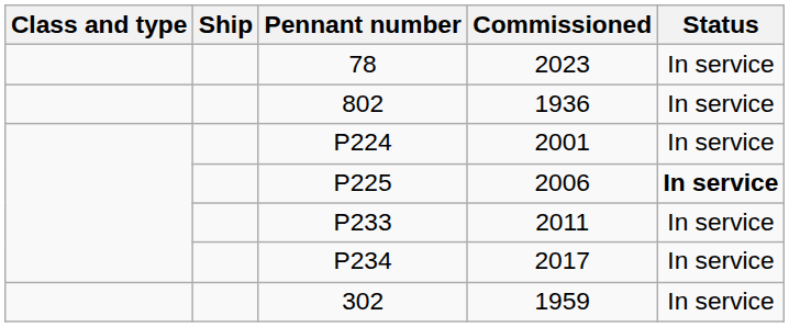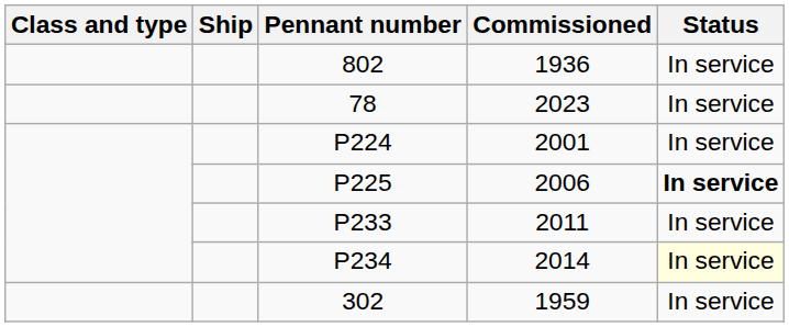rows swapped: 78 <-> 802
P234 | Commissioned: 2017 -> 2014
P234 | Status: no background -> lightyellow background
